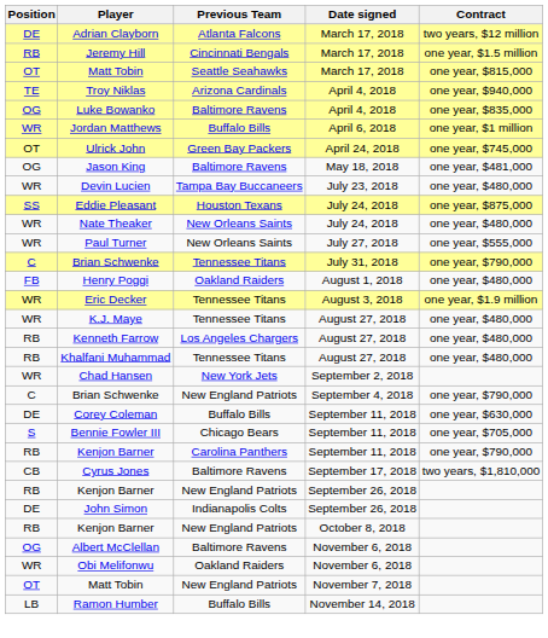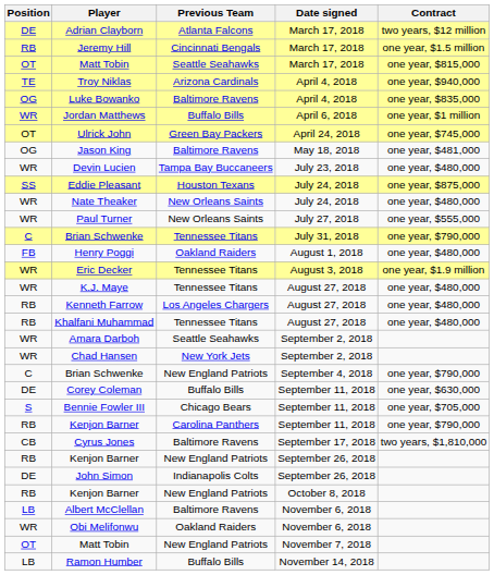+ row: WR | Amara Darboh | Seattle Seahawks | September 2, 2018
Albert McClellan | Position: OG -> LB
